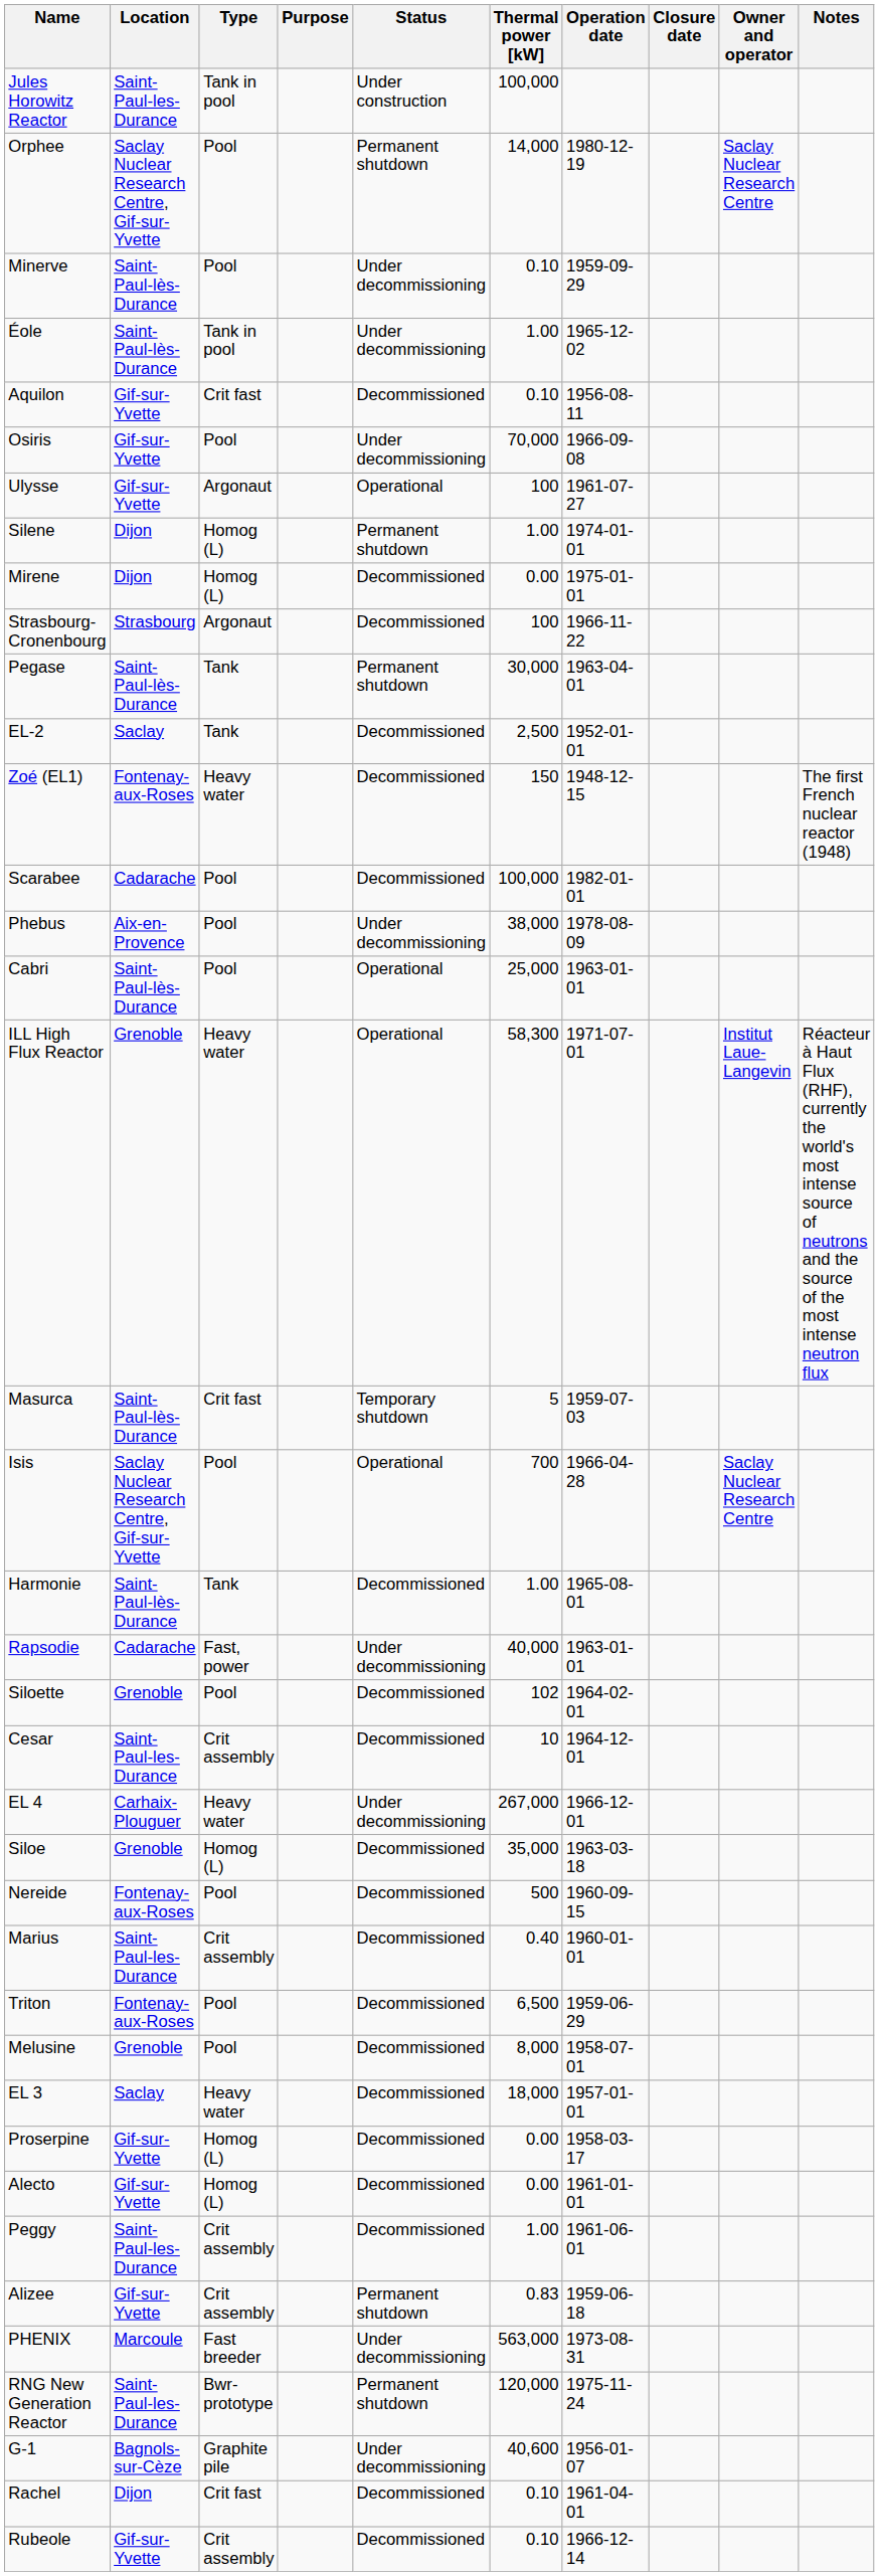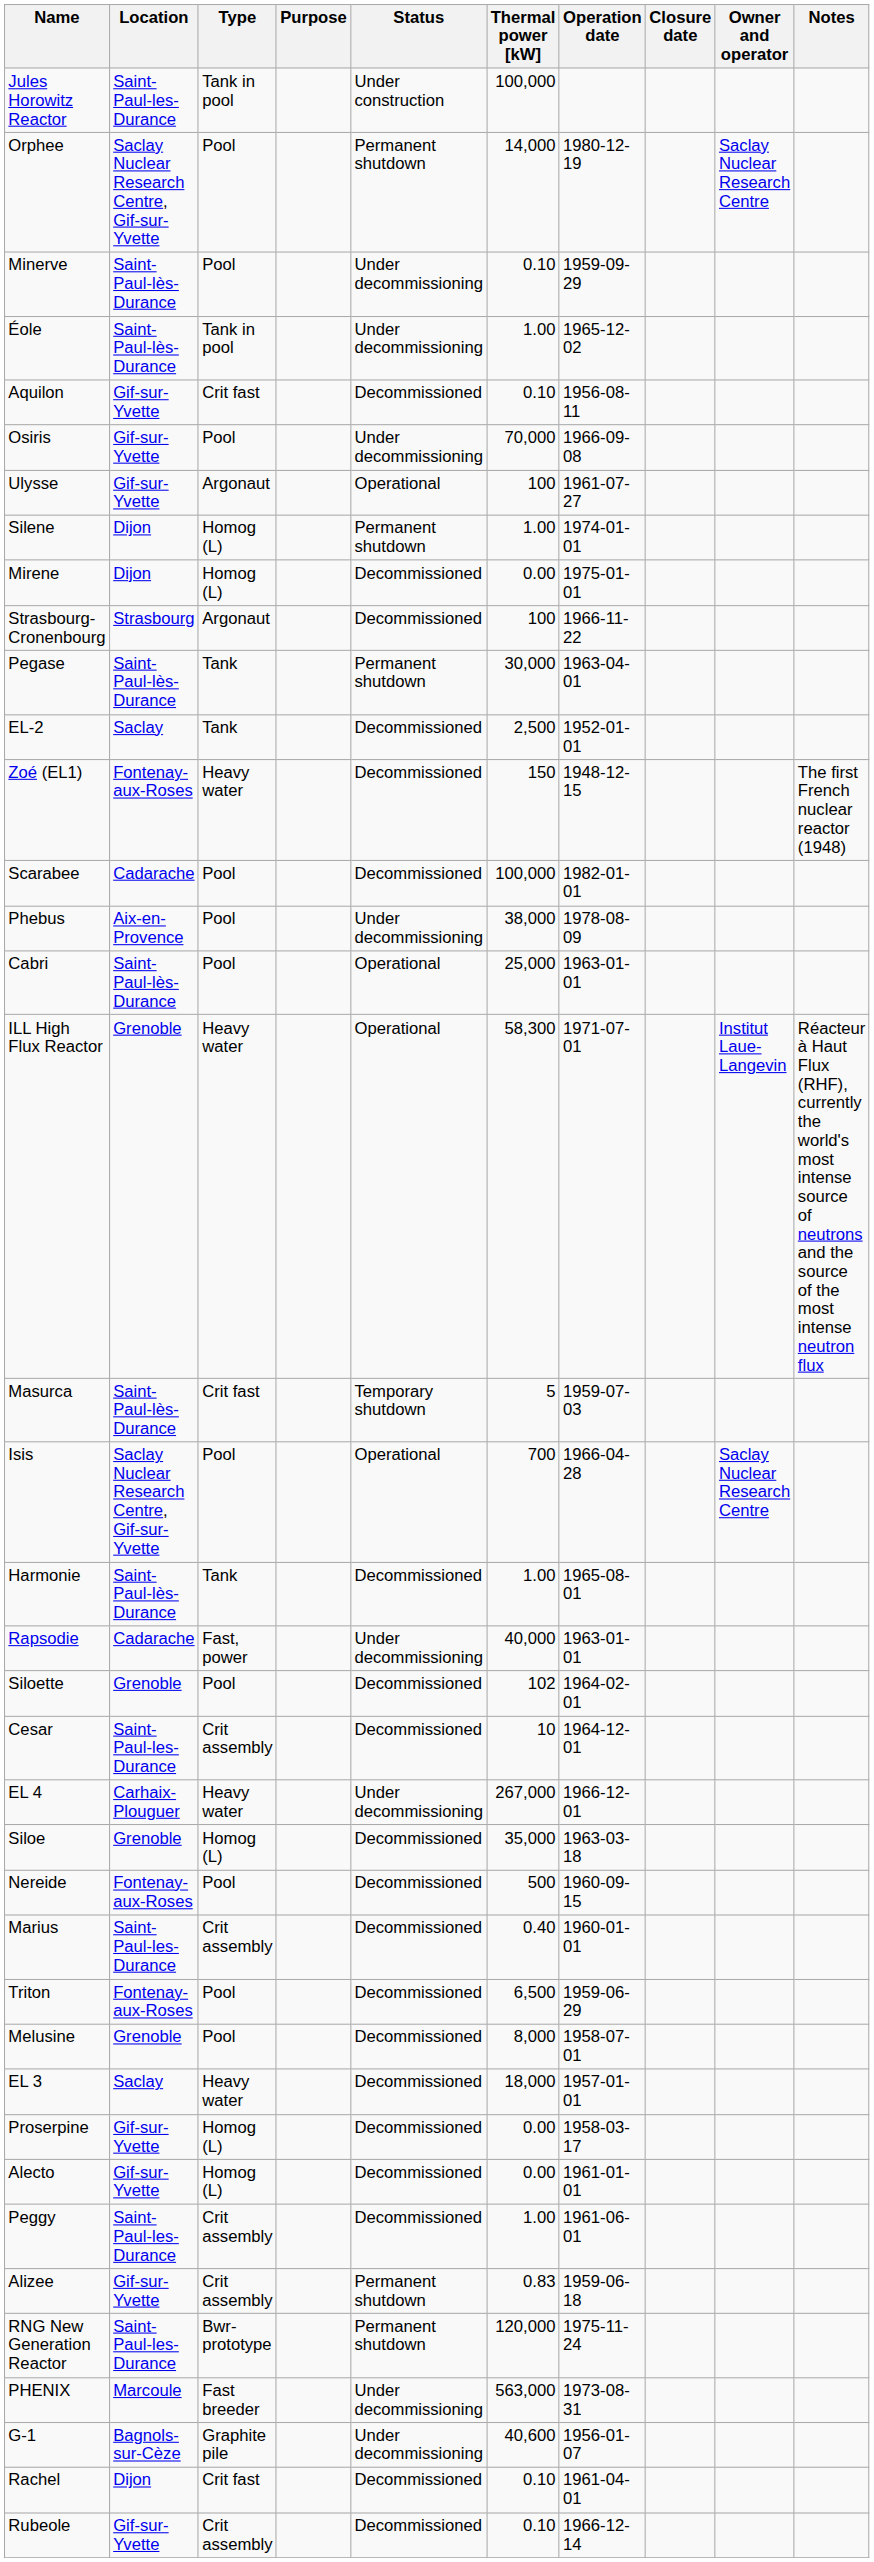rows swapped: RNG New Generation Reactor <-> PHENIX
